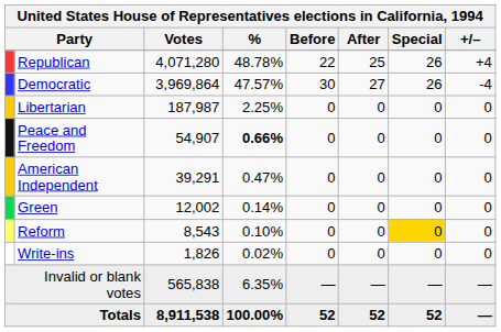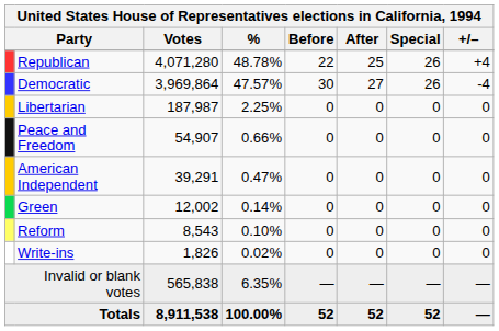Peace and Freedom | %: bold -> normal
Reform | Special: gold background -> no background
